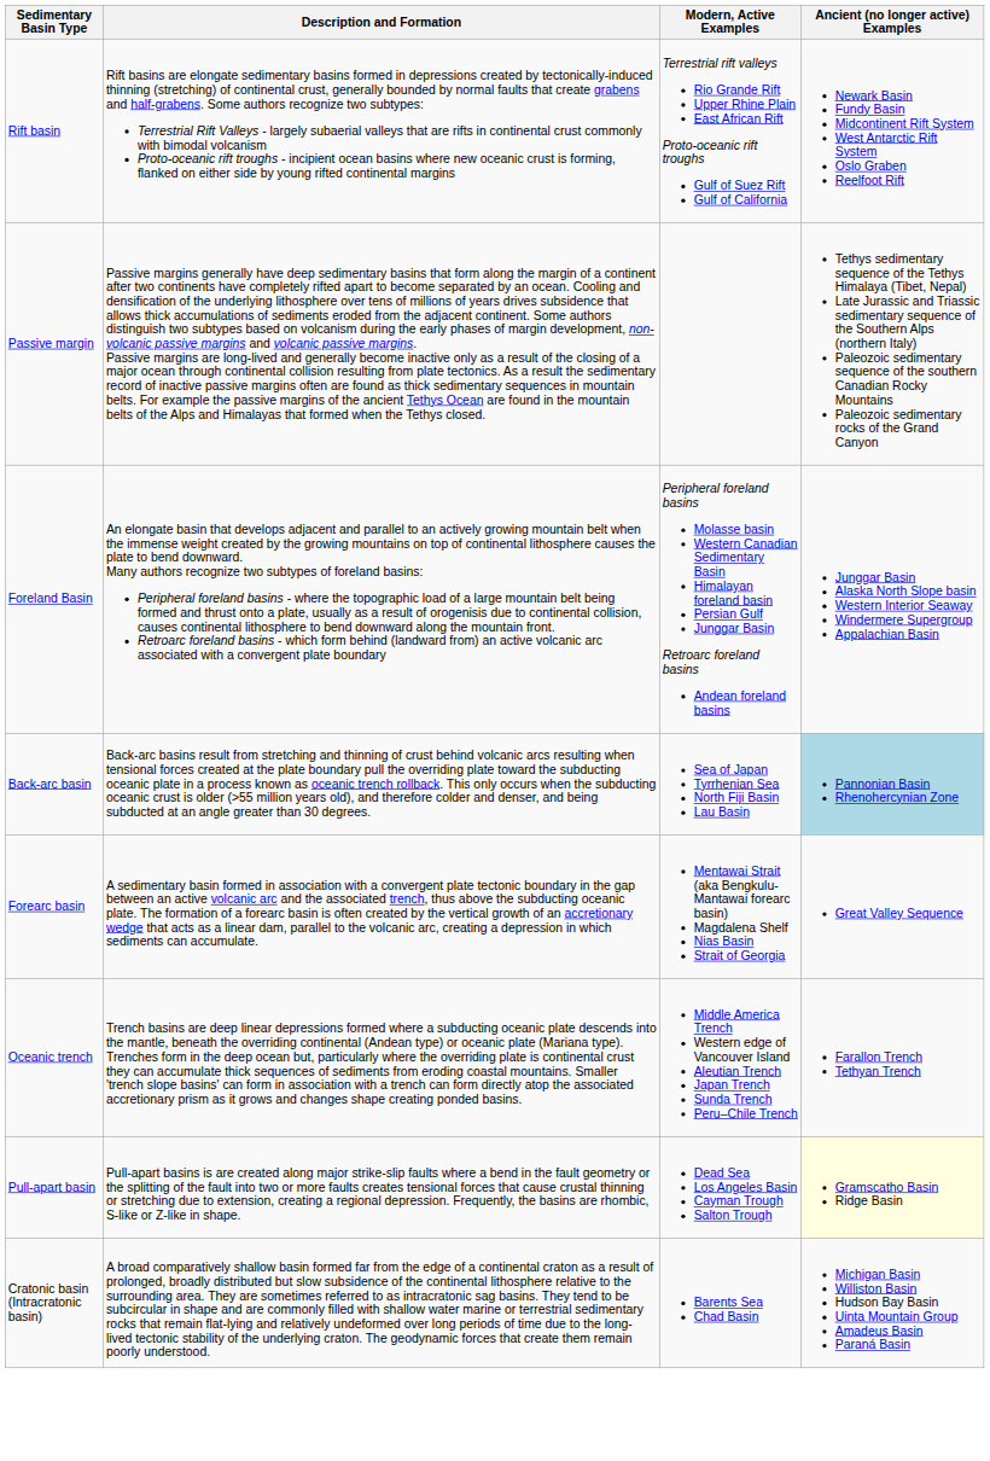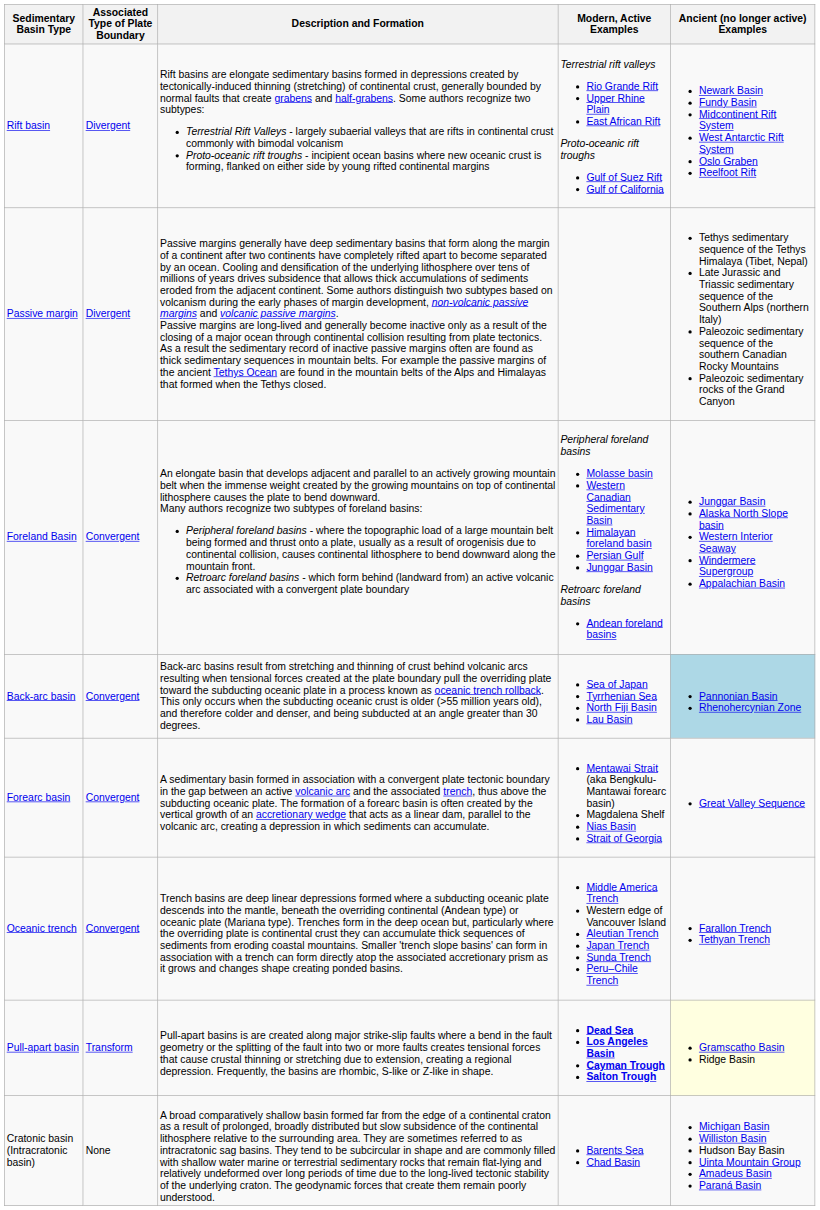+ column: Associated Type of Plate Boundary | Divergent | Divergent | Convergent | Convergent | Convergent | Convergent | Transform | None
Pull-apart basin | Modern, Active Examples: normal -> bold
